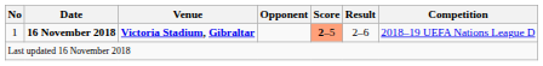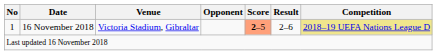1 | Date: bold -> normal
1 | Venue: bold -> normal
1 | Competition: no background -> khaki background
